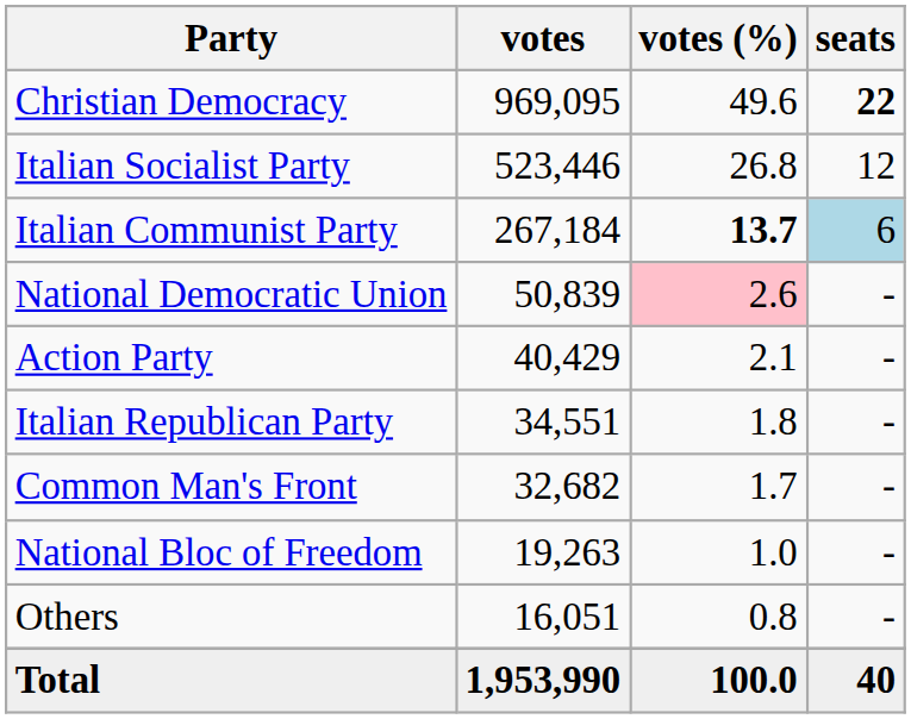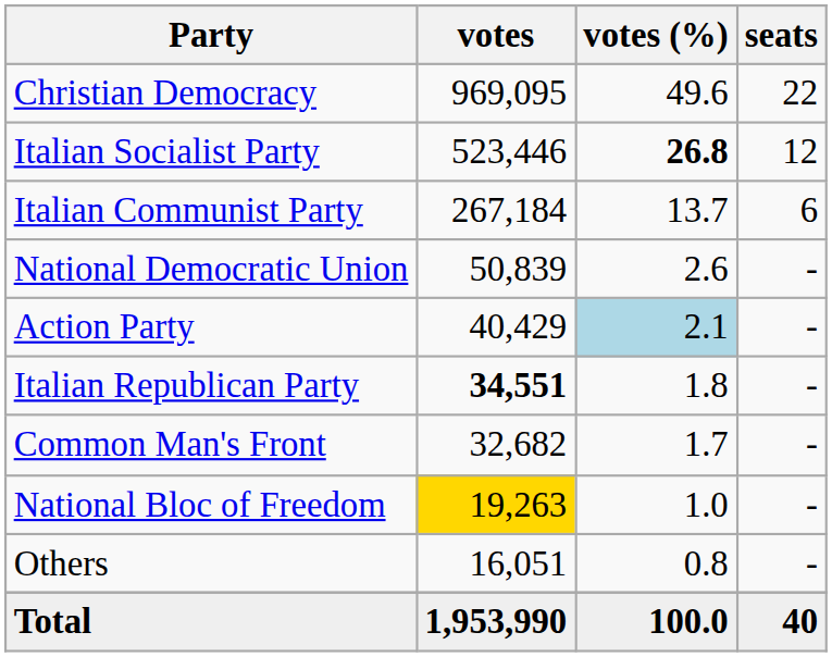Christian Democracy | seats: bold -> normal
Italian Socialist Party | votes (%): normal -> bold
Italian Communist Party | votes (%): bold -> normal
Italian Communist Party | seats: lightblue background -> no background
National Democratic Union | votes (%): pink background -> no background
Action Party | votes (%): no background -> lightblue background
Italian Republican Party | votes: normal -> bold
National Bloc of Freedom | votes: no background -> gold background
